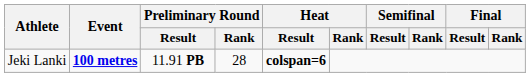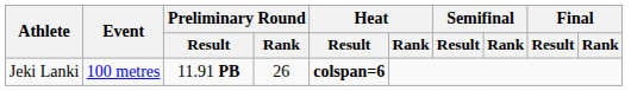Jeki Lanki | Event: bold -> normal
Jeki Lanki | Preliminary Round / Rank: 28 -> 26
